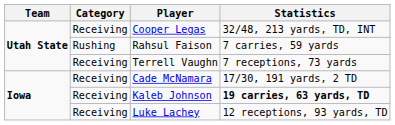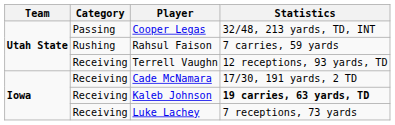Cooper Legas | Category: Receiving -> Passing
Terrell Vaughn | Statistics: 7 receptions, 73 yards -> 12 receptions, 93 yards, TD
Luke Lachey | Statistics: 12 receptions, 93 yards, TD -> 7 receptions, 73 yards
